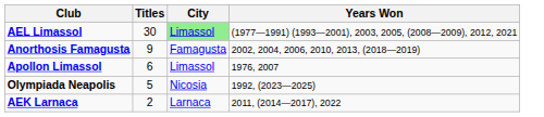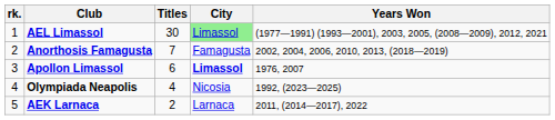+ column: rk. | 1 | 2 | 3 | 4 | 5
Anorthosis Famagusta | Titles: 9 -> 7
Apollon Limassol | City: normal -> bold
Olympiada Neapolis | Titles: 5 -> 4
